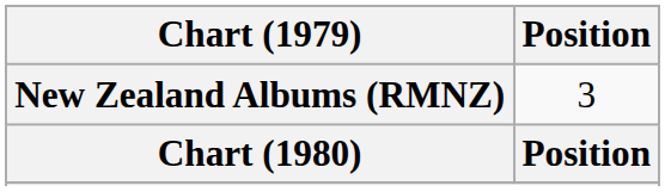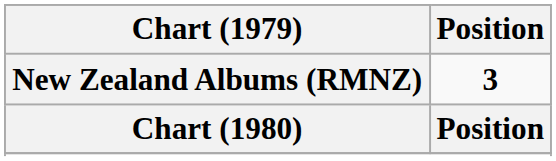New Zealand Albums (RMNZ) | Position: normal -> bold
